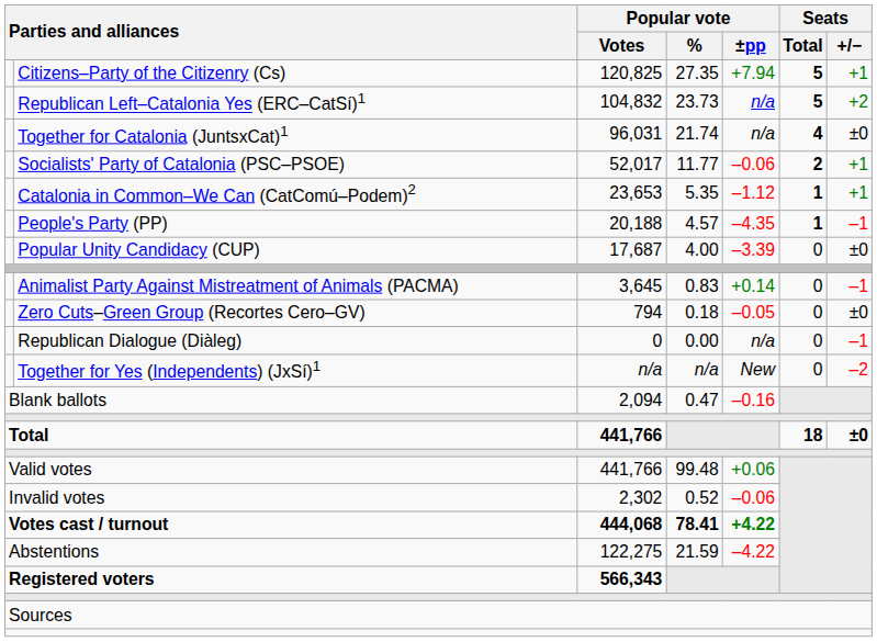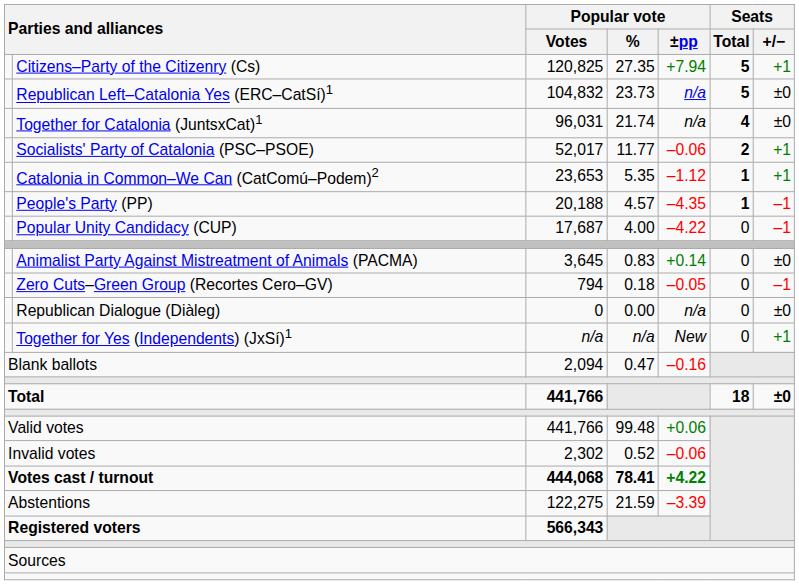Republican Left–Catalonia Yes (ERC–CatSí)1 | Seats / +/−: +2 -> ±0
Popular Unity Candidacy (CUP) | Popular vote / ±pp: –3.39 -> –4.22
Popular Unity Candidacy (CUP) | Seats / +/−: ±0 -> –1
Animalist Party Against Mistreatment of Animals (PACMA) | Seats / +/−: –1 -> ±0
Zero Cuts–Green Group (Recortes Cero–GV) | Seats / +/−: ±0 -> –1
Republican Dialogue (Diàleg) | Seats / +/−: –1 -> ±0
Together for Yes (Independents) (JxSí)1 | Seats / +/−: –2 -> +1
Abstentions | Popular vote / ±pp: –4.22 -> –3.39
